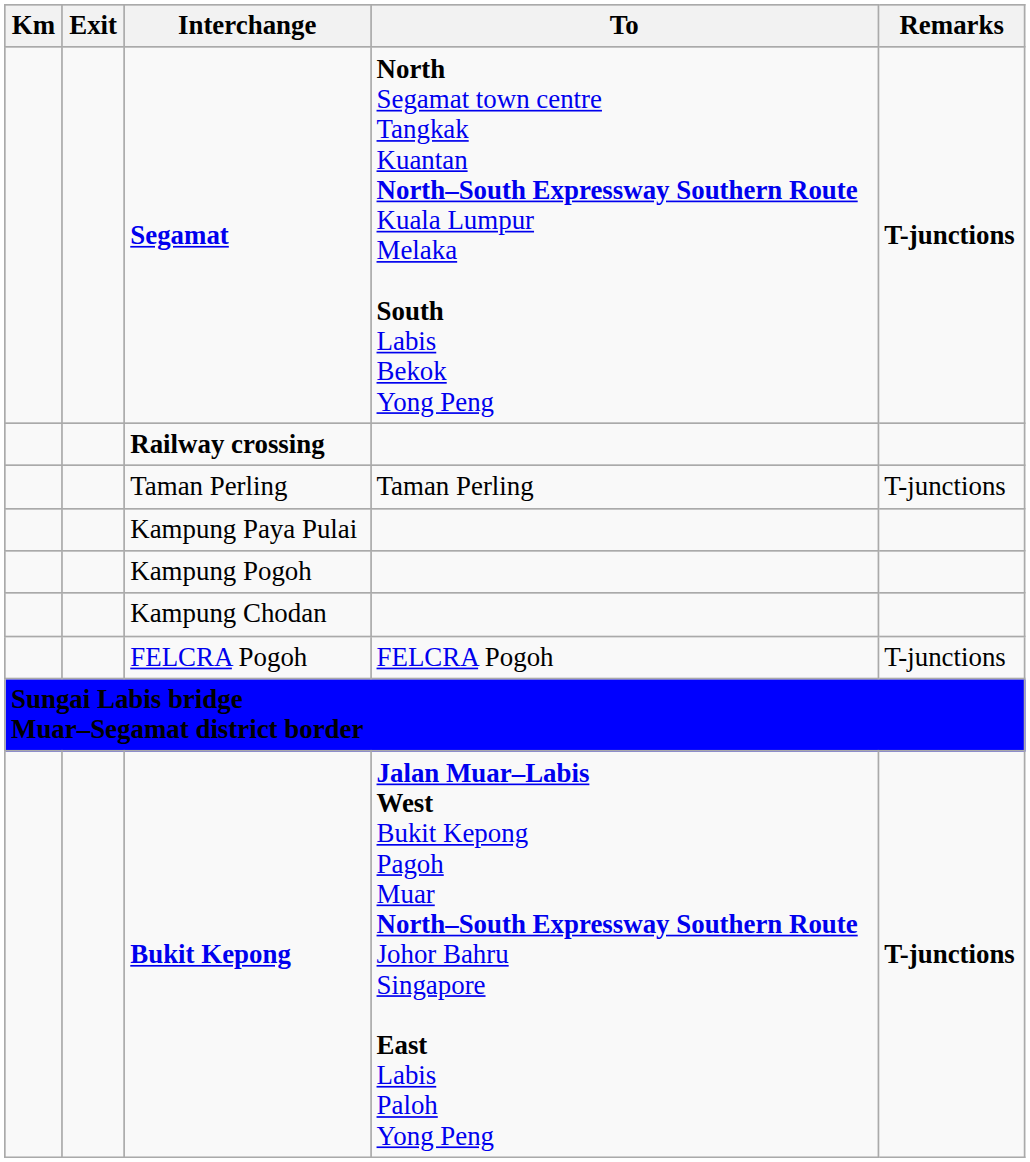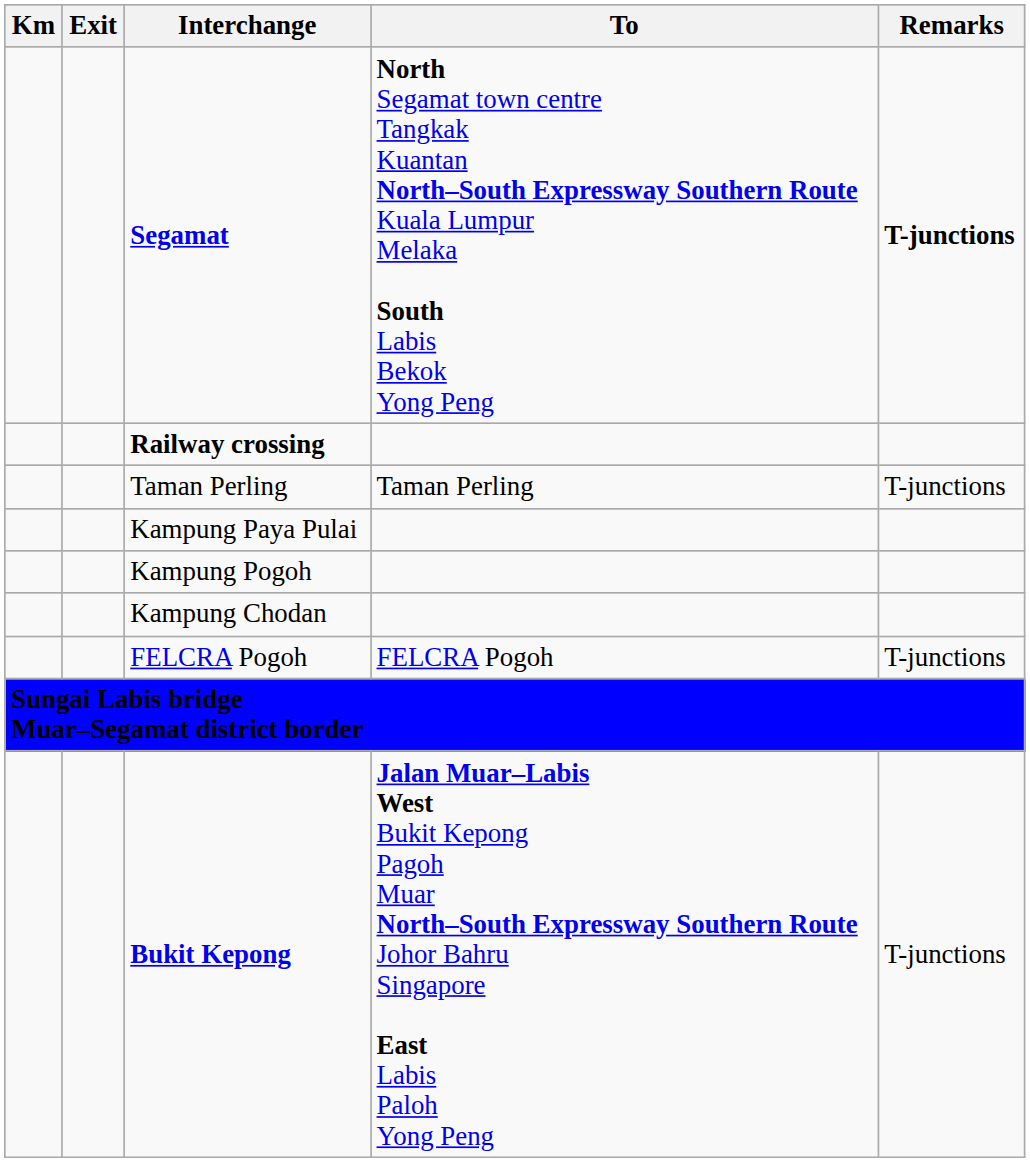Bukit Kepong | Remarks: bold -> normal
